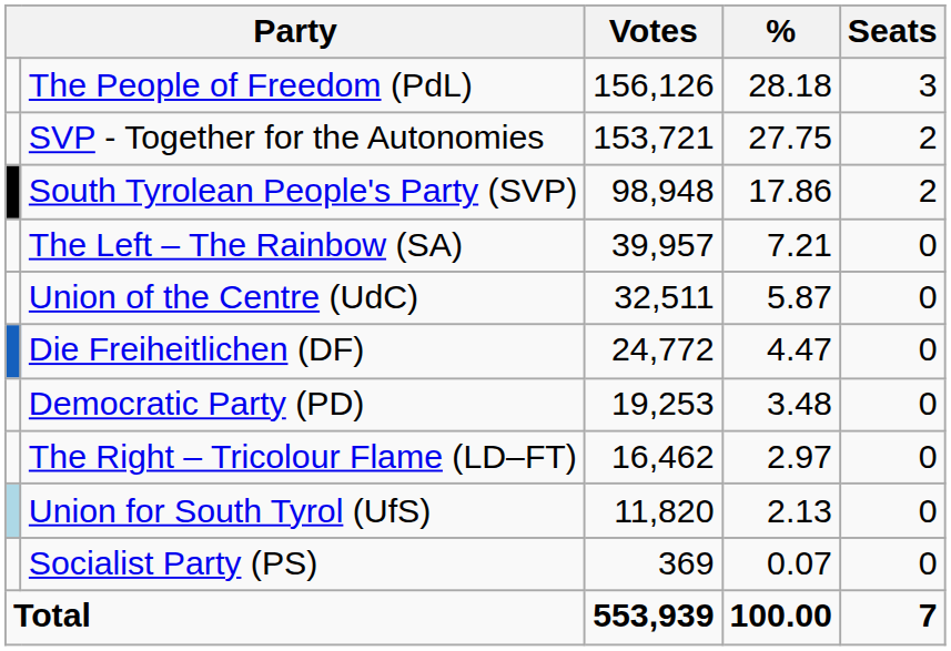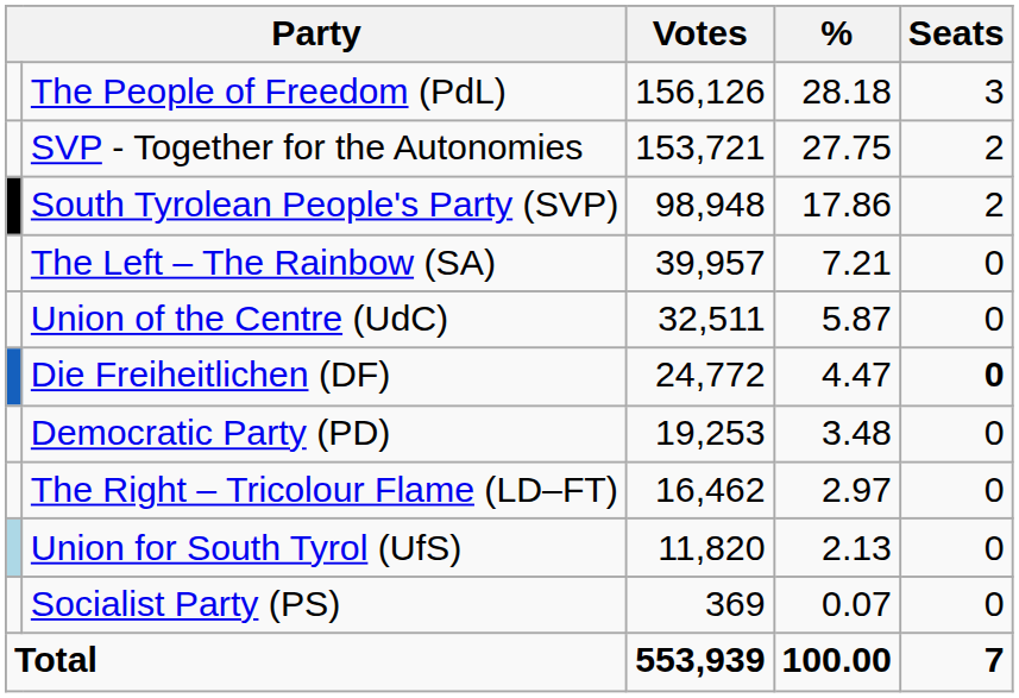Die Freiheitlichen (DF) | Seats: normal -> bold
